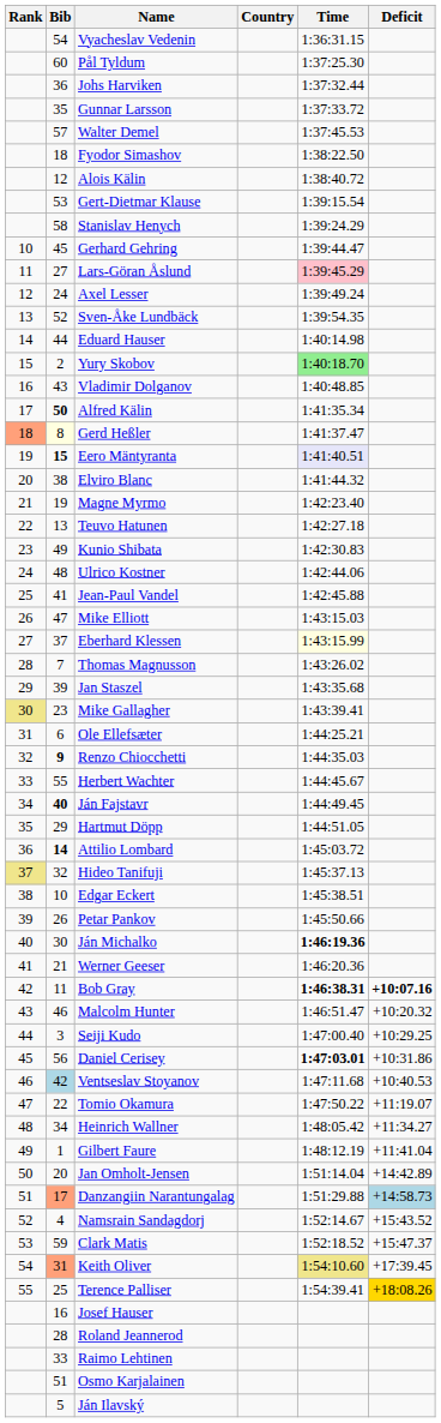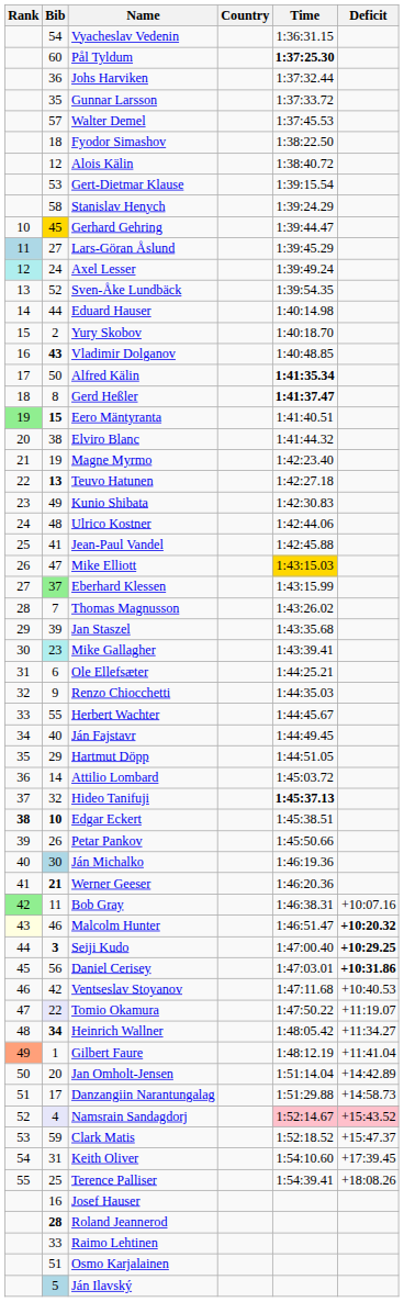Pål Tyldum | Time: normal -> bold
Gerhard Gehring | Bib: no background -> gold background
Lars-Göran Åslund | Rank: no background -> lightblue background
Lars-Göran Åslund | Time: pink background -> no background
Axel Lesser | Rank: no background -> paleturquoise background
Yury Skobov | Time: lightgreen background -> no background
Vladimir Dolganov | Bib: normal -> bold
Alfred Kälin | Bib: bold -> normal
Alfred Kälin | Time: normal -> bold
Gerd Heßler | Rank: lightsalmon background -> no background
Gerd Heßler | Bib: lightyellow background -> no background
Gerd Heßler | Time: normal -> bold
Eero Mäntyranta | Rank: no background -> lightgreen background
Eero Mäntyranta | Time: lavender background -> no background
Teuvo Hatunen | Bib: normal -> bold
Mike Elliott | Time: no background -> gold background
Eberhard Klessen | Bib: no background -> lightgreen background
Eberhard Klessen | Time: lightyellow background -> no background
Mike Gallagher | Rank: khaki background -> no background
Mike Gallagher | Bib: no background -> paleturquoise background
Renzo Chiocchetti | Bib: bold -> normal
Ján Fajstavr | Bib: bold -> normal
Attilio Lombard | Bib: bold -> normal
Hideo Tanifuji | Rank: khaki background -> no background
Hideo Tanifuji | Time: normal -> bold
Edgar Eckert | Rank: normal -> bold
Edgar Eckert | Bib: normal -> bold
Ján Michalko | Bib: no background -> lightblue background
Ján Michalko | Time: bold -> normal
Werner Geeser | Bib: normal -> bold
Bob Gray | Rank: no background -> lightgreen background
Bob Gray | Time: bold -> normal
Bob Gray | Deficit: bold -> normal
Malcolm Hunter | Rank: no background -> lightyellow background
Malcolm Hunter | Deficit: normal -> bold
Seiji Kudo | Bib: normal -> bold
Seiji Kudo | Deficit: normal -> bold
Daniel Cerisey | Time: bold -> normal
Daniel Cerisey | Deficit: normal -> bold
Ventseslav Stoyanov | Bib: lightblue background -> no background
Tomio Okamura | Bib: no background -> lavender background
Heinrich Wallner | Bib: normal -> bold
Gilbert Faure | Rank: no background -> lightsalmon background
Danzangiin Narantungalag | Bib: lightsalmon background -> no background
Danzangiin Narantungalag | Deficit: lightblue background -> no background
Namsrain Sandagdorj | Bib: no background -> lavender background
Namsrain Sandagdorj | Time: no background -> pink background
Namsrain Sandagdorj | Deficit: no background -> pink background
Keith Oliver | Bib: lightsalmon background -> no background
Keith Oliver | Time: khaki background -> no background
Terence Palliser | Deficit: gold background -> no background
Roland Jeannerod | Bib: normal -> bold
Ján Ilavský | Bib: no background -> lightblue background
